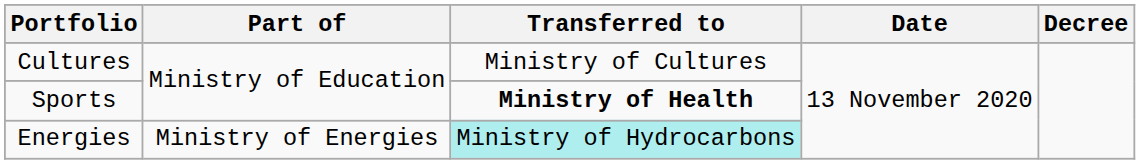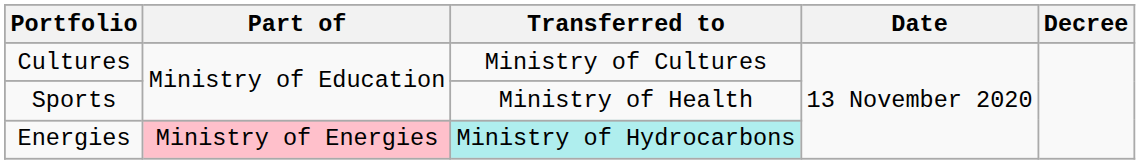Sports | Transferred to: bold -> normal
Energies | Part of: no background -> pink background
